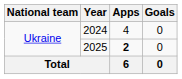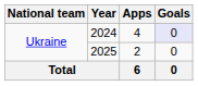2024 | Goals: no background -> lavender background
2025 | Apps: bold -> normal
